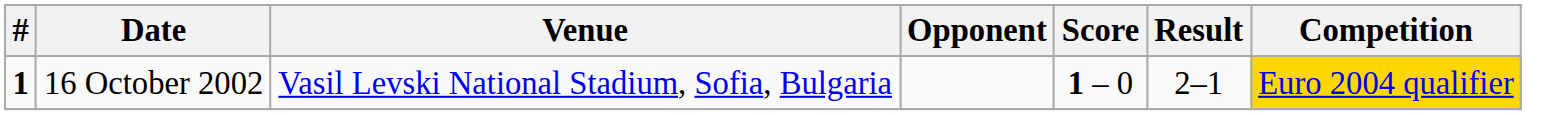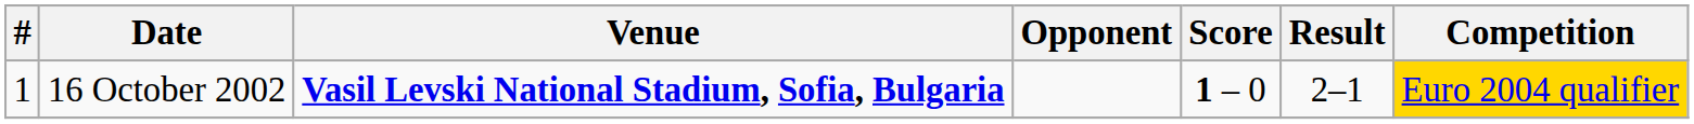16 October 2002 | #: bold -> normal
16 October 2002 | Venue: normal -> bold
